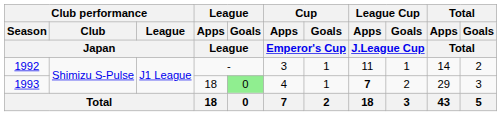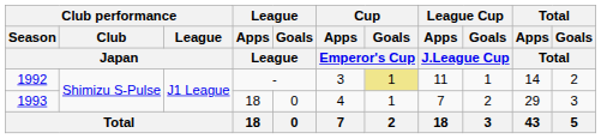1992 | Cup / Goals / Emperor's Cup: no background -> khaki background
1993 | League / Goals / League: lightgreen background -> no background
1993 | League Cup / Apps / J.League Cup: bold -> normal
